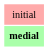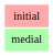row 2 | column 1: bold -> normal
